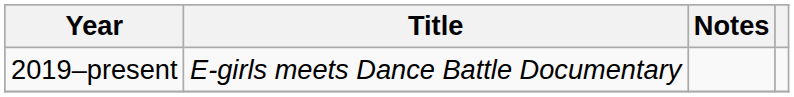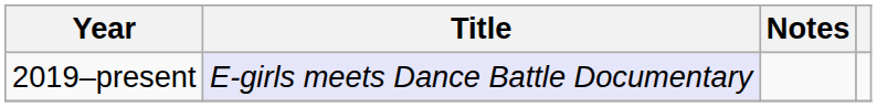2019–present | Title: no background -> lavender background
